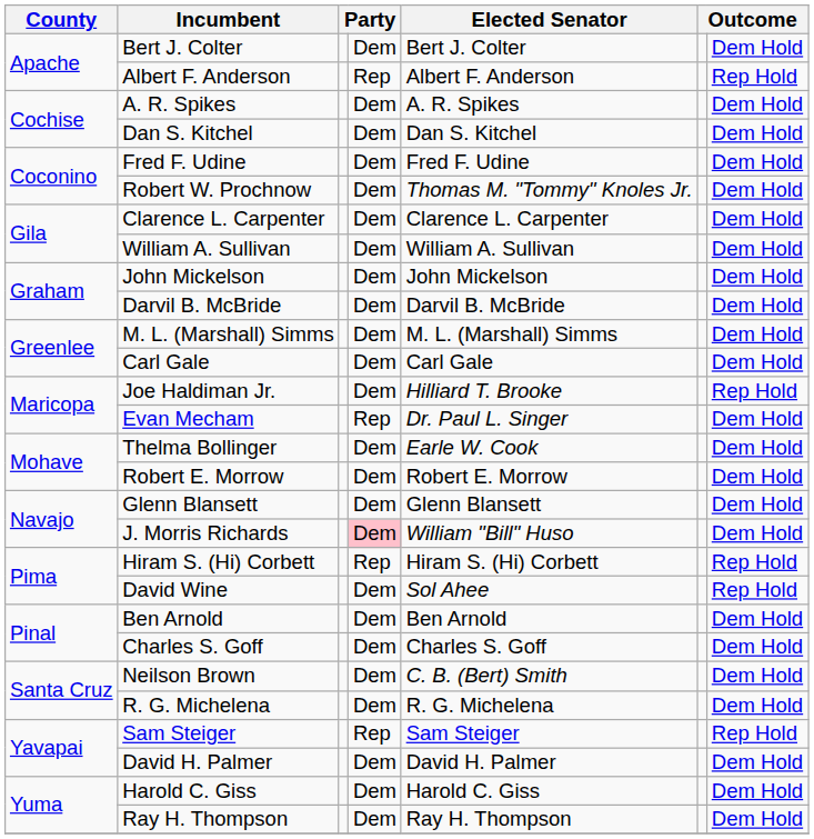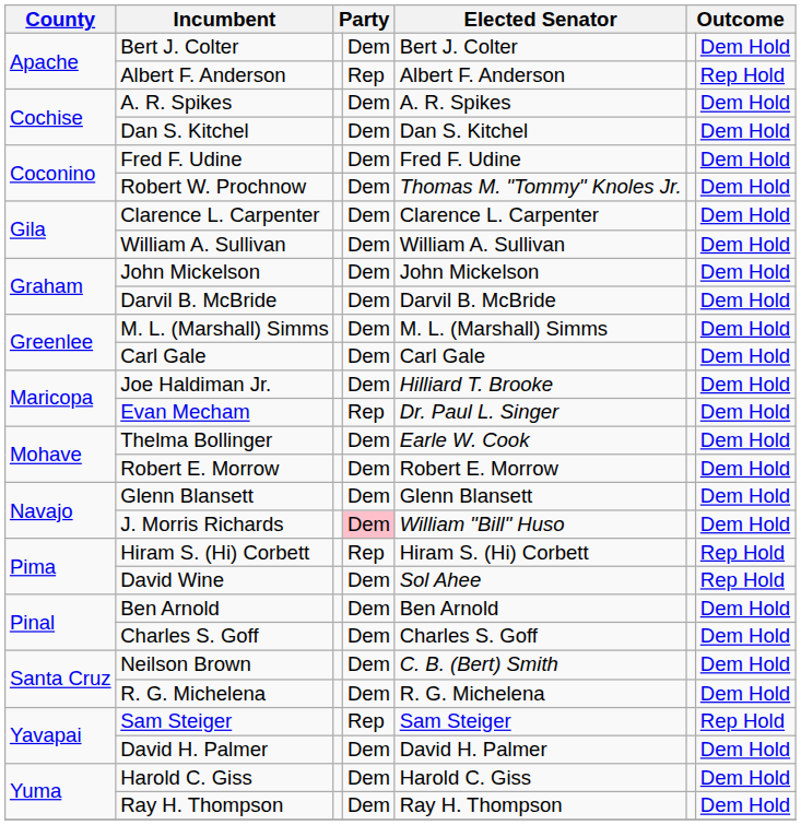Joe Haldiman Jr. | column 7: Rep Hold -> Dem Hold
